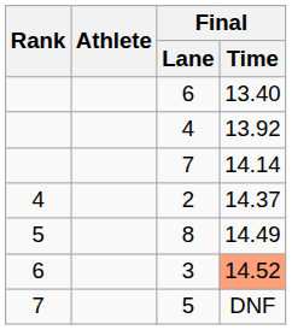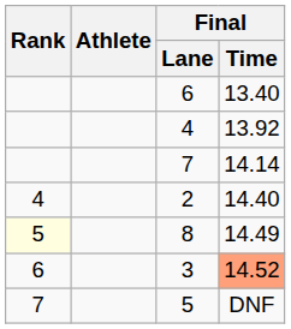2 | Final / Time: 14.37 -> 14.40
8 | Rank: no background -> lightyellow background
